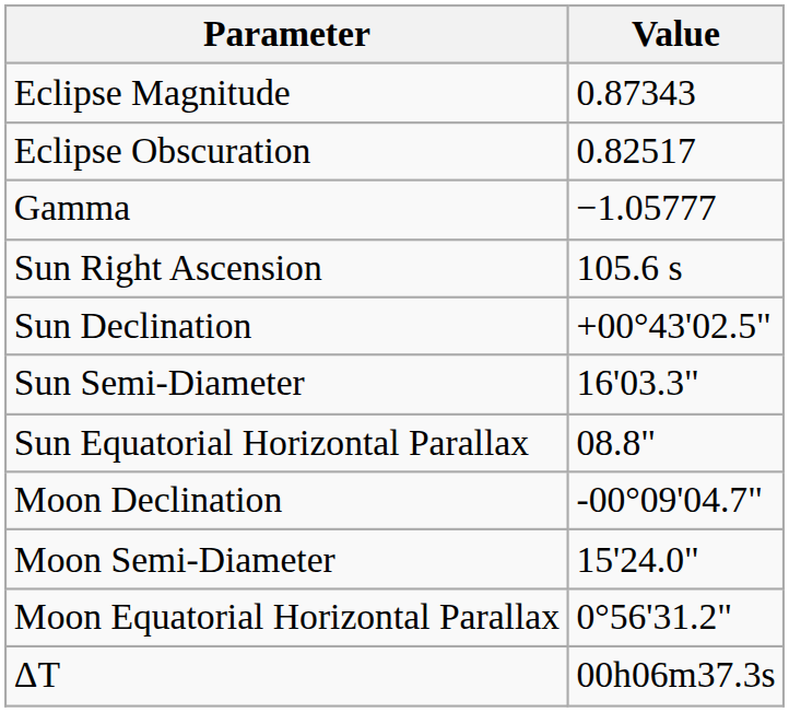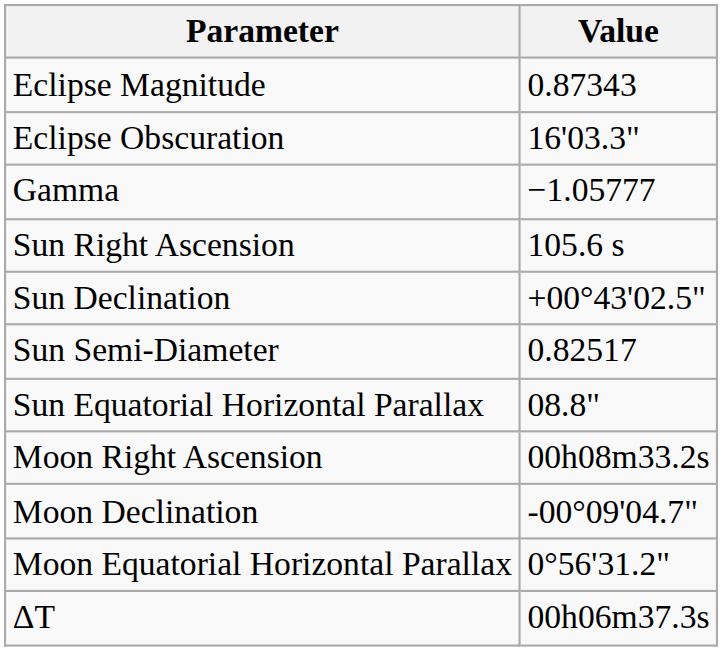Eclipse Obscuration | Value: 0.82517 -> 16'03.3"
Sun Semi-Diameter | Value: 16'03.3" -> 0.82517
+ row: Moon Right Ascension | 00h08m33.2s
- row: Moon Semi-Diameter | 15'24.0"
